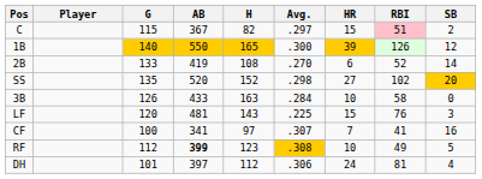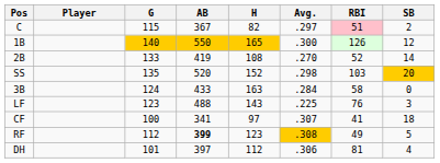- column: HR | 15 | 39 | 6 | 27 | 10 | 15 | 7 | 10 | 24
SS | RBI: 102 -> 103
3B | G: 126 -> 124
LF | G: 120 -> 123
LF | AB: 481 -> 488
CF | SB: 16 -> 18
